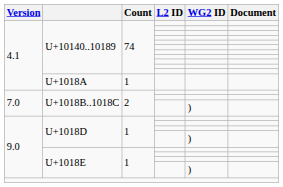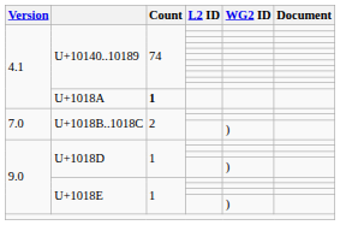U+1018A | Count: normal -> bold
